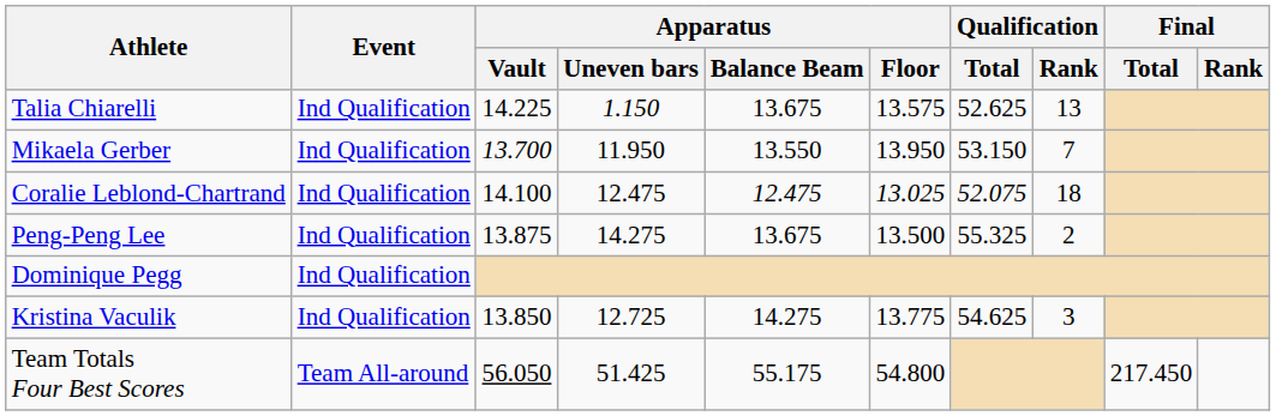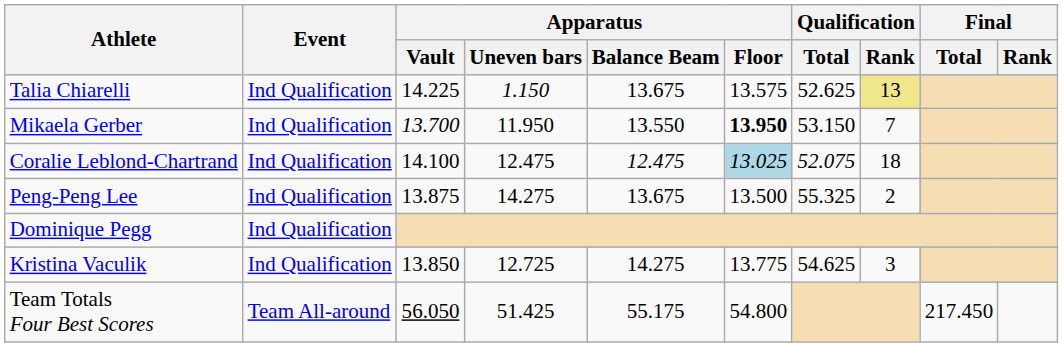Talia Chiarelli | Qualification / Rank: no background -> khaki background
Mikaela Gerber | Apparatus / Floor: normal -> bold
Coralie Leblond-Chartrand | Apparatus / Floor: no background -> lightblue background
